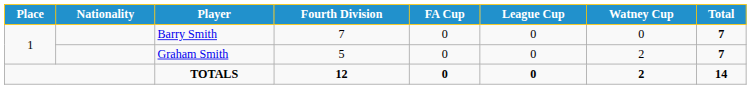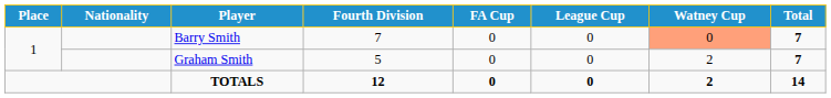Barry Smith | Watney Cup: no background -> lightsalmon background
